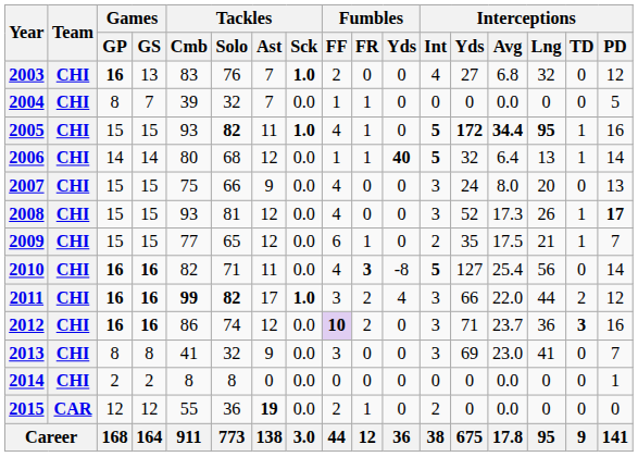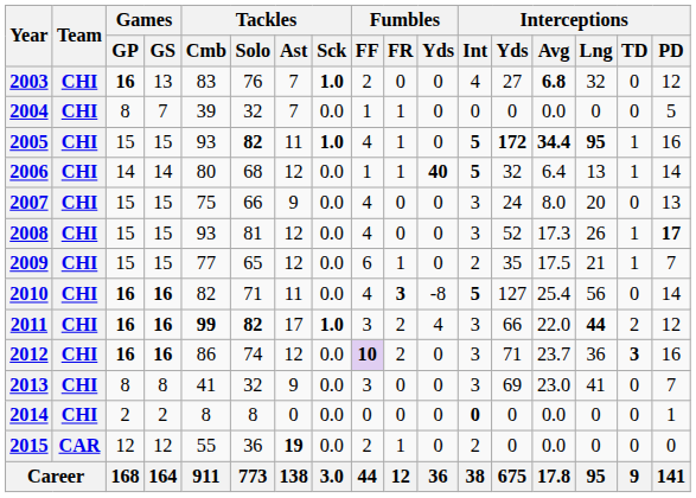2003 | Interceptions / Avg: normal -> bold
2011 | Interceptions / Lng: normal -> bold
2014 | Interceptions / Int: normal -> bold
